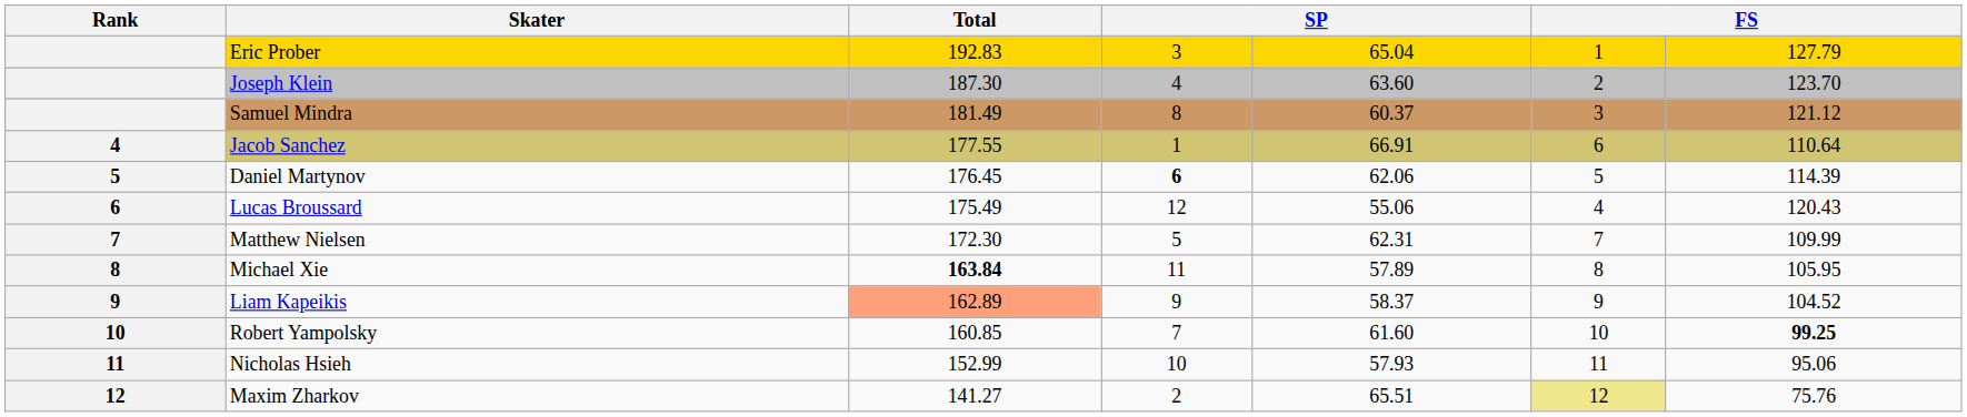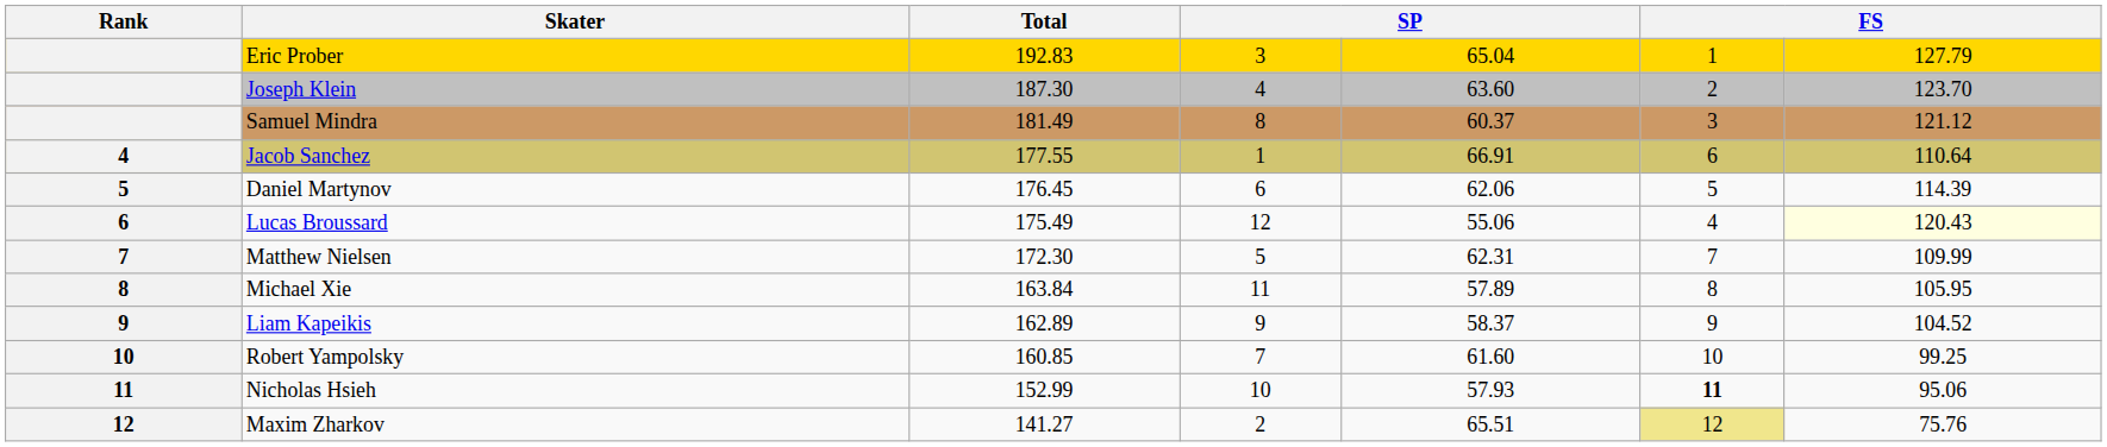Daniel Martynov | column 4: bold -> normal
Lucas Broussard | column 7: no background -> lightyellow background
Michael Xie | Total: bold -> normal
Liam Kapeikis | Total: lightsalmon background -> no background
Robert Yampolsky | column 7: bold -> normal
Nicholas Hsieh | column 6: normal -> bold
